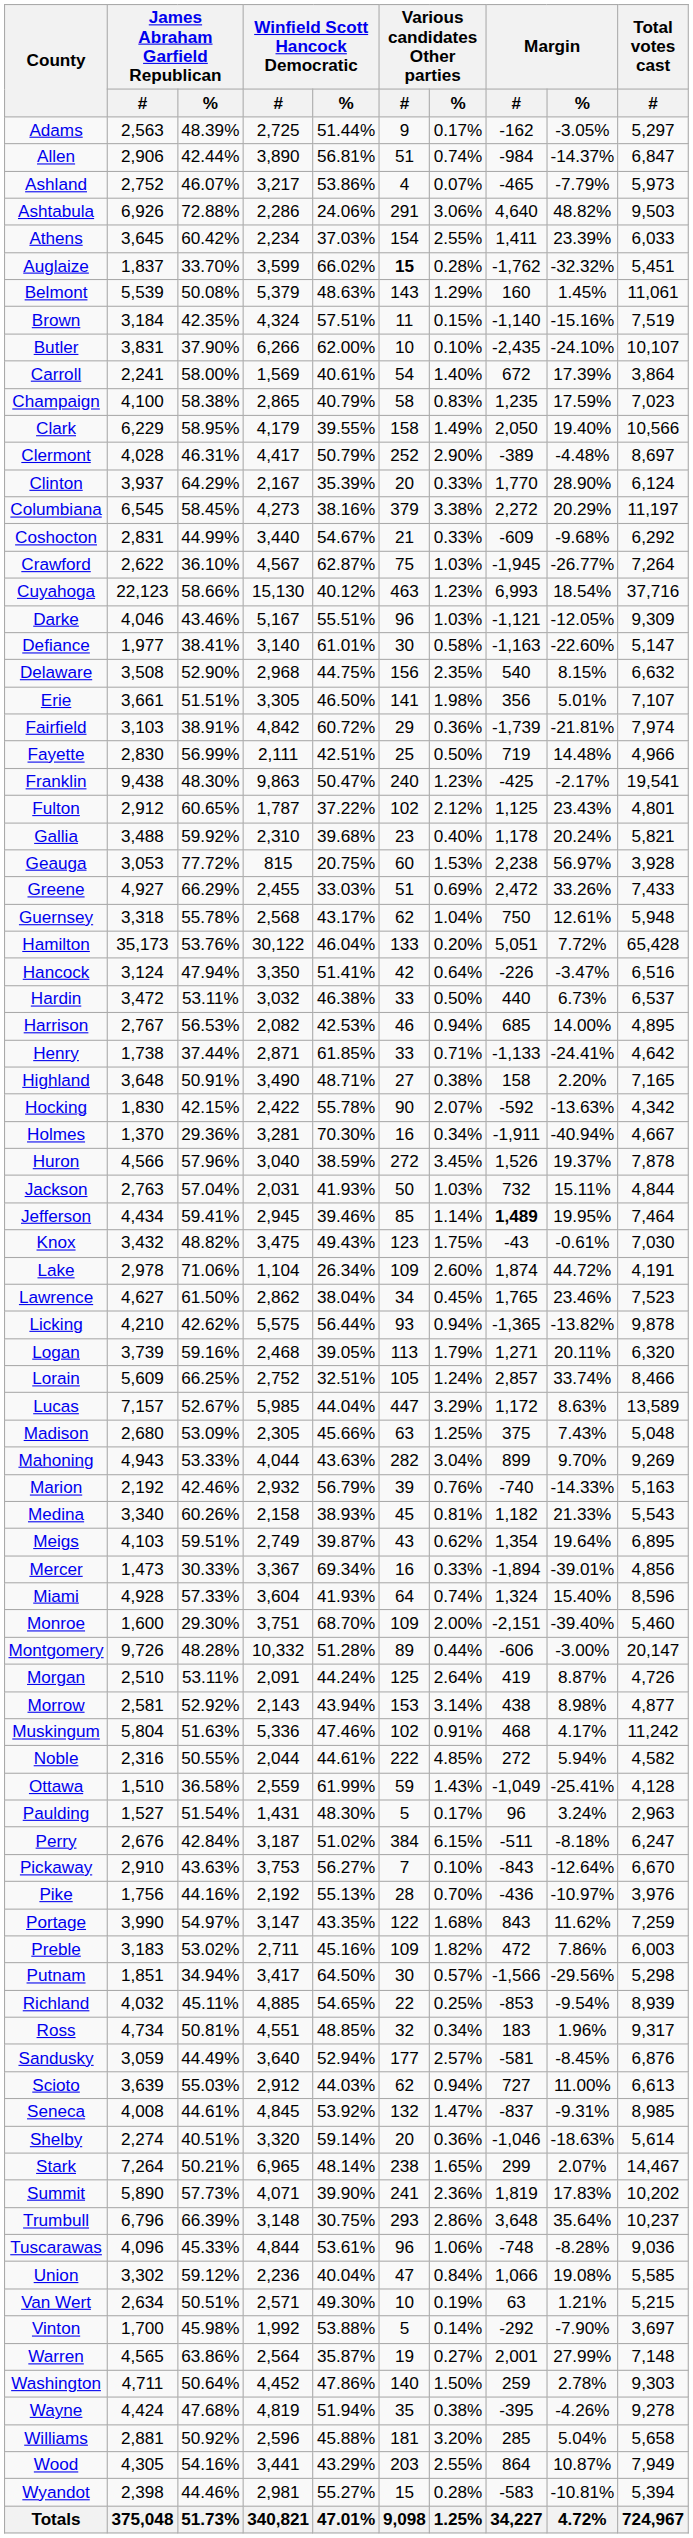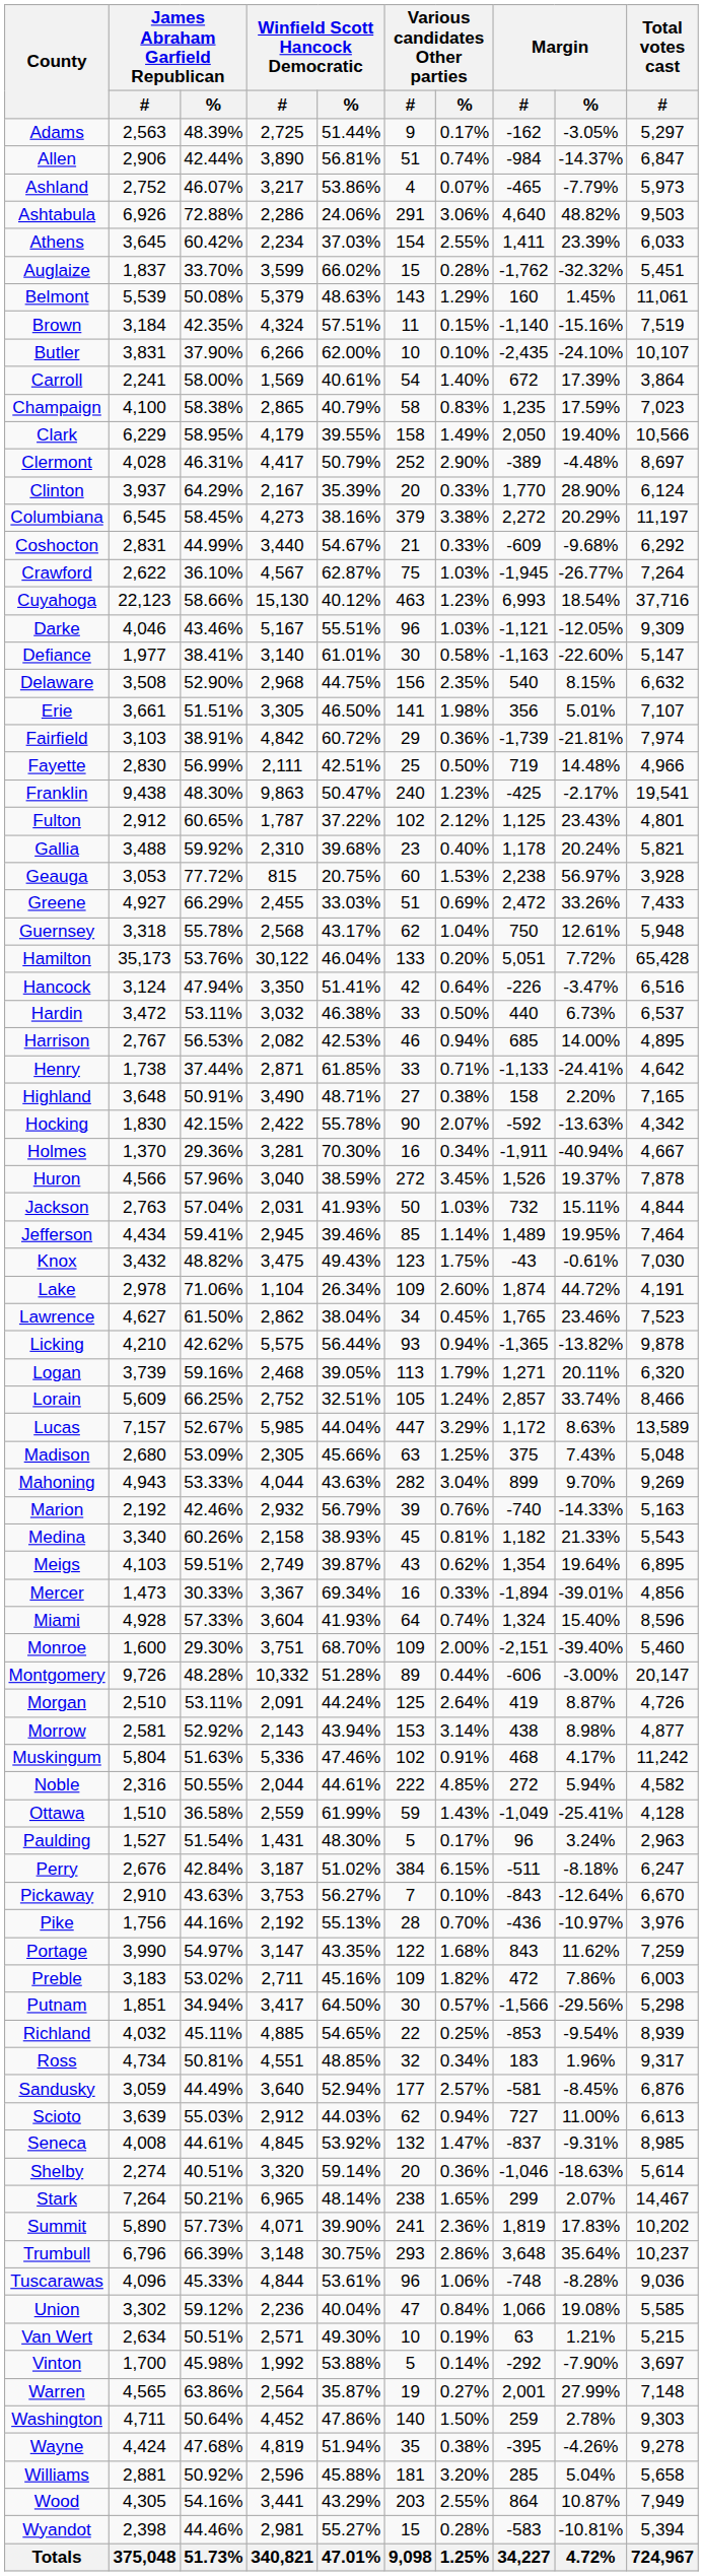Auglaize | Various candidates Other parties / #: bold -> normal
Jefferson | Margin / #: bold -> normal
